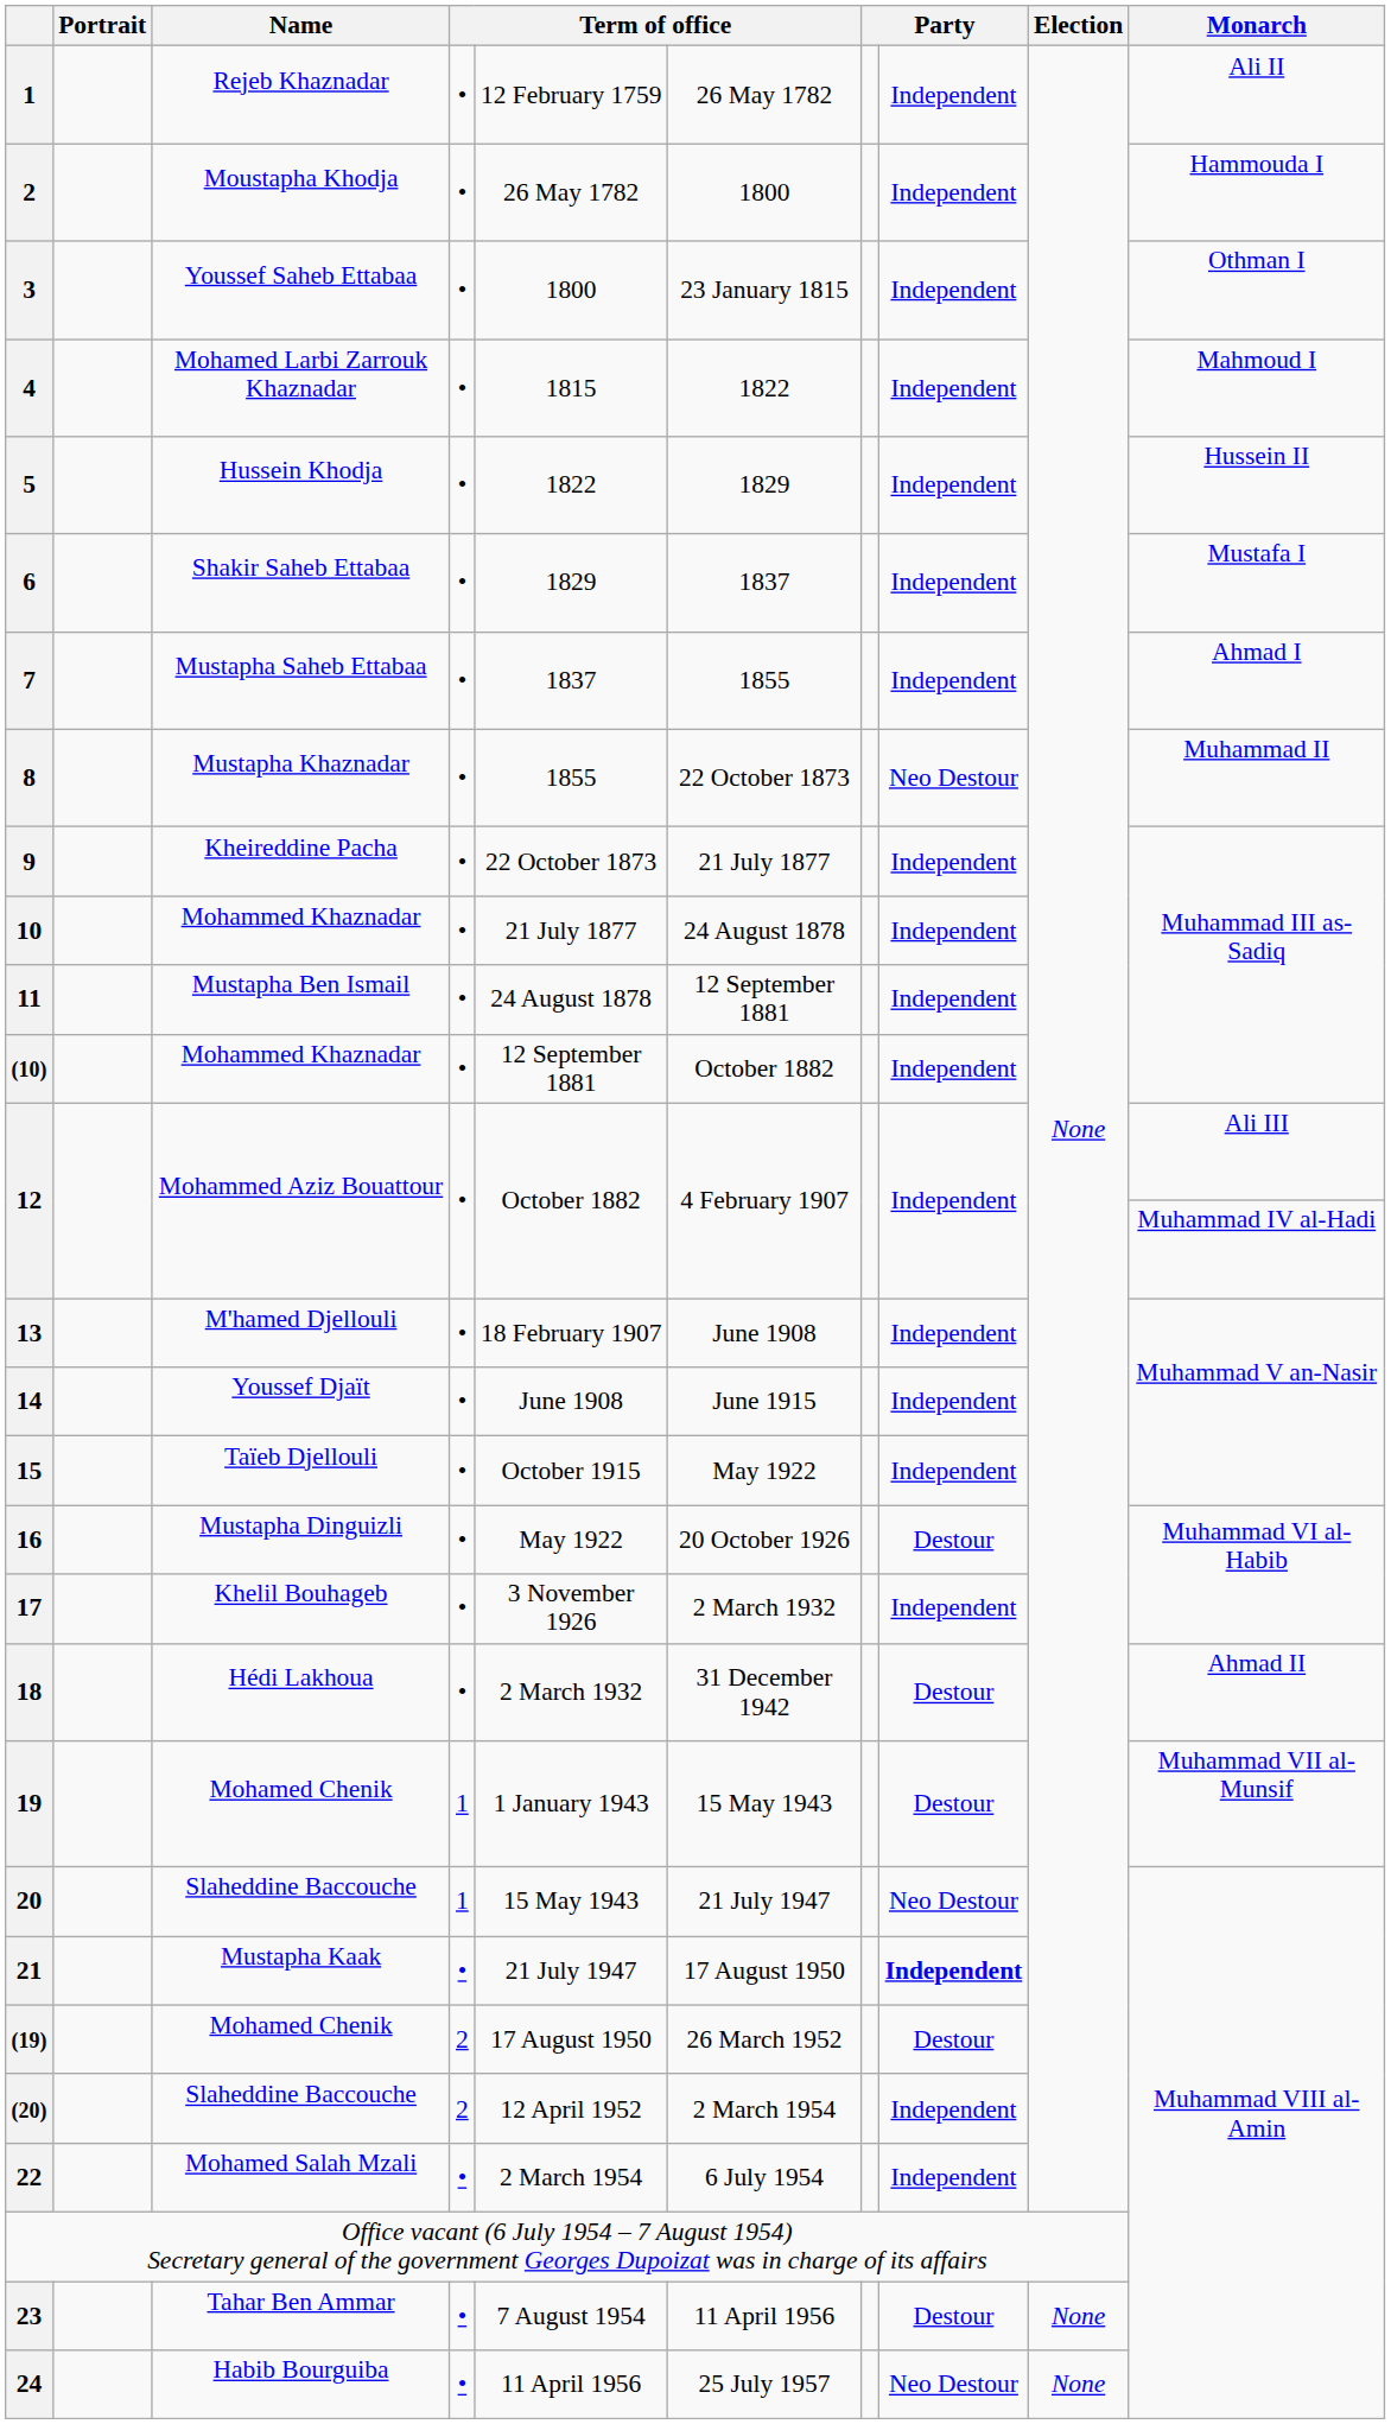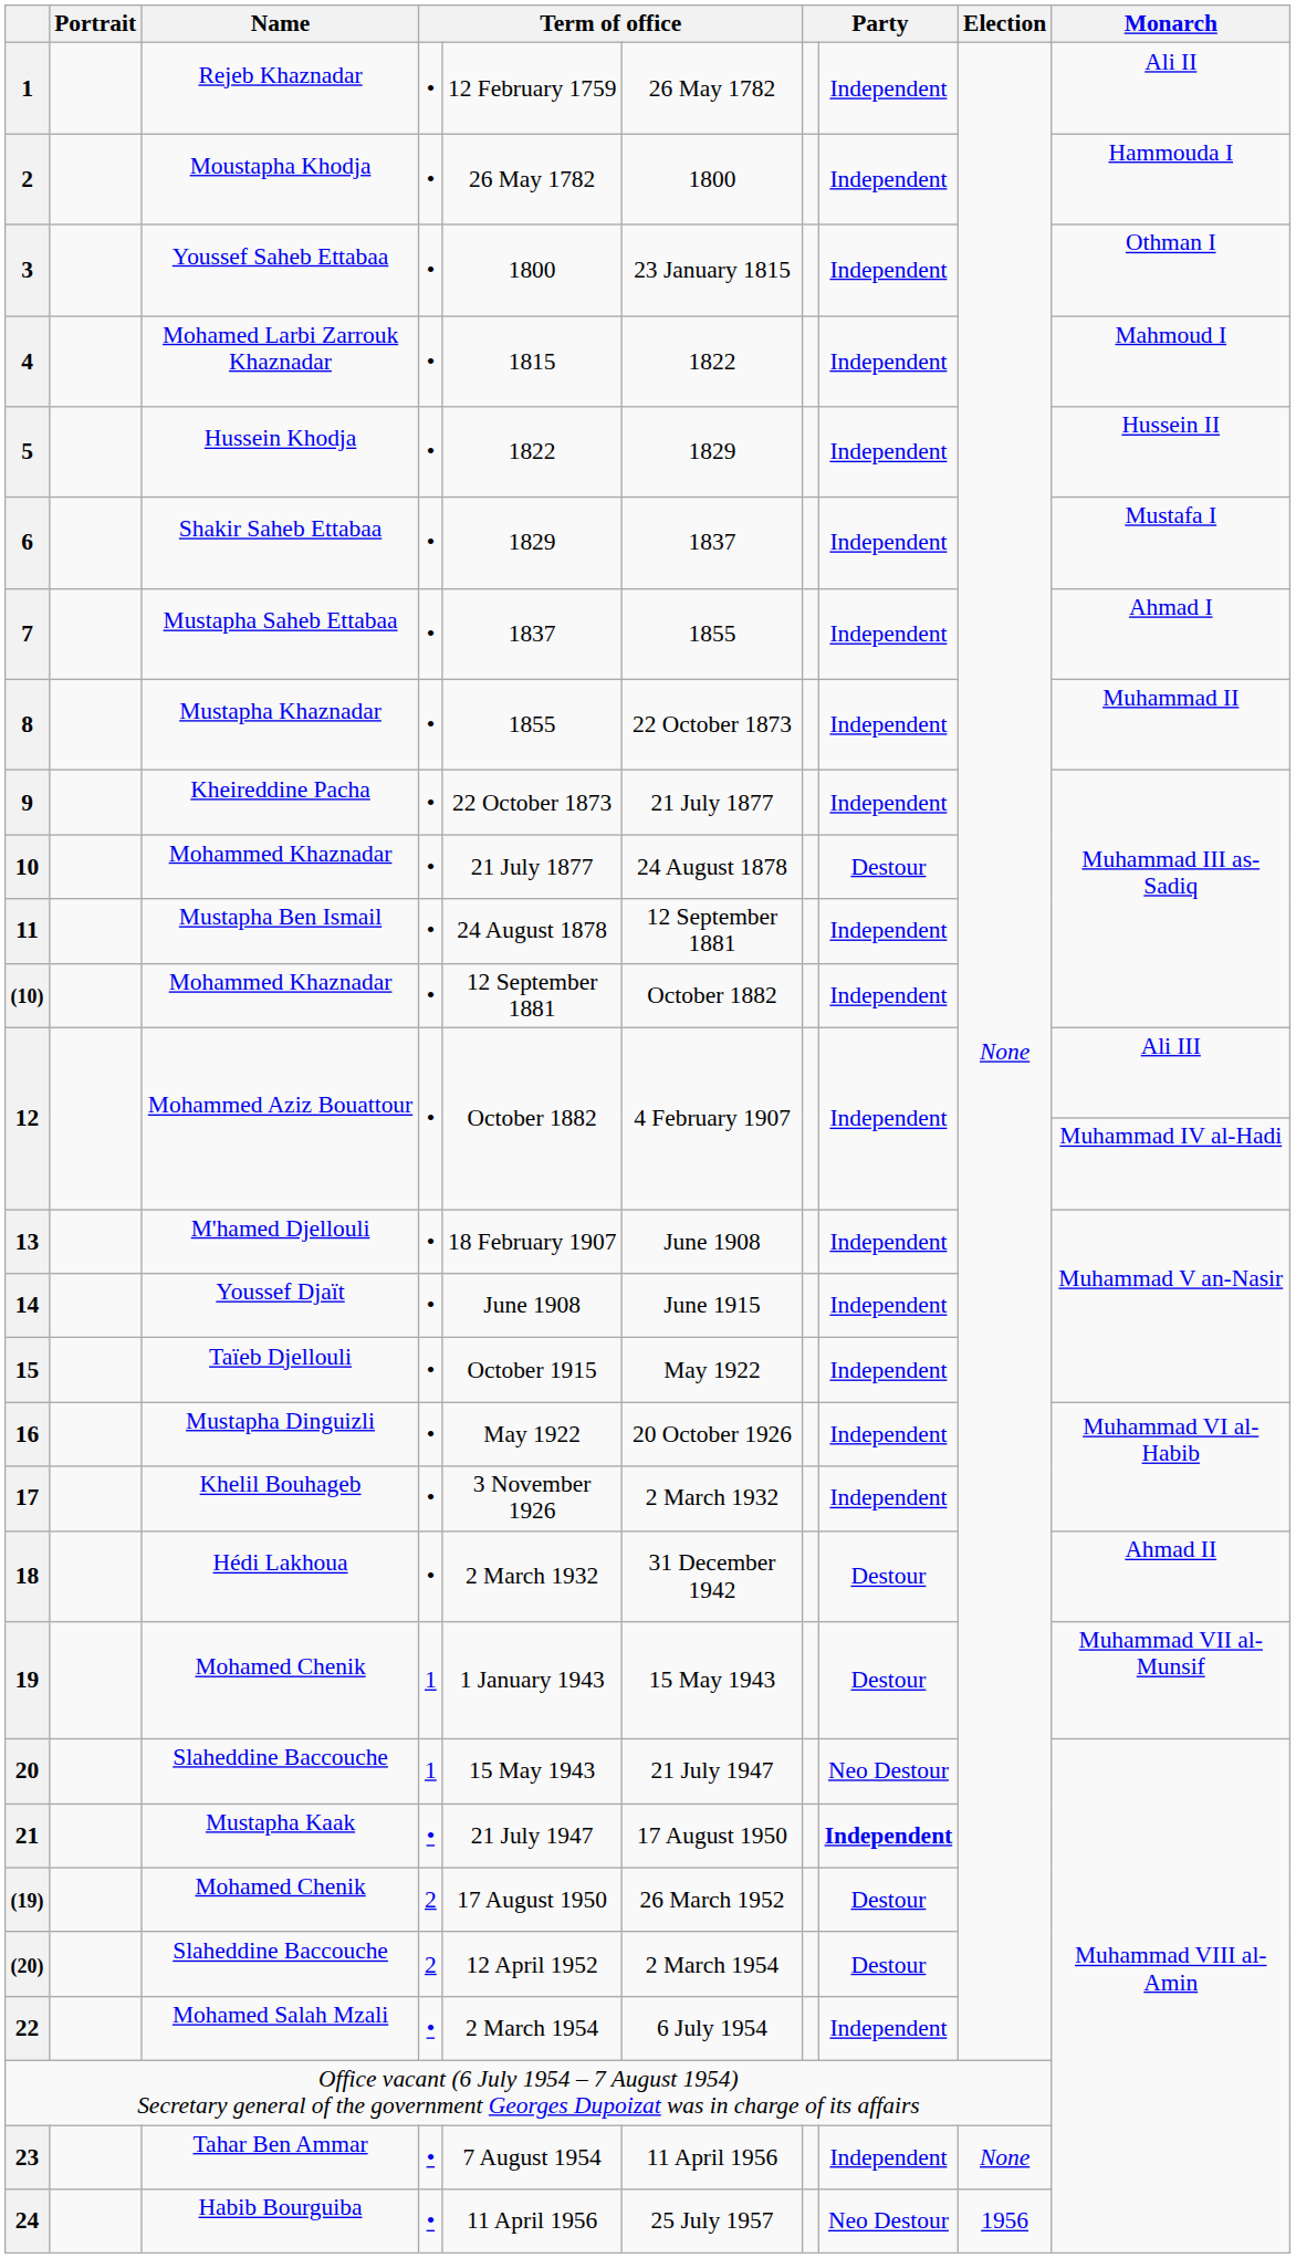8 | column 8: Neo Destour -> Independent
10 | column 8: Independent -> Destour
16 | column 8: Destour -> Independent
(20) | column 8: Independent -> Destour
23 | column 8: Destour -> Independent
24 | Election: None -> 1956
